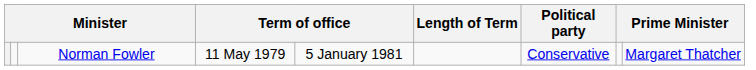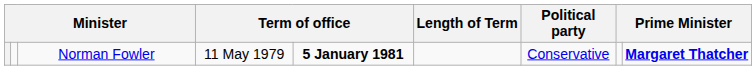Norman Fowler | column 5: normal -> bold
Norman Fowler | column 9: normal -> bold
